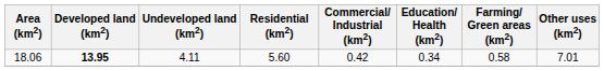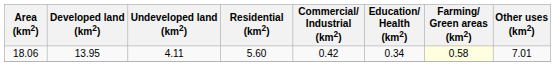18.06 | Developed land (km2): bold -> normal
18.06 | Farming/ Green areas (km2): no background -> lightyellow background
